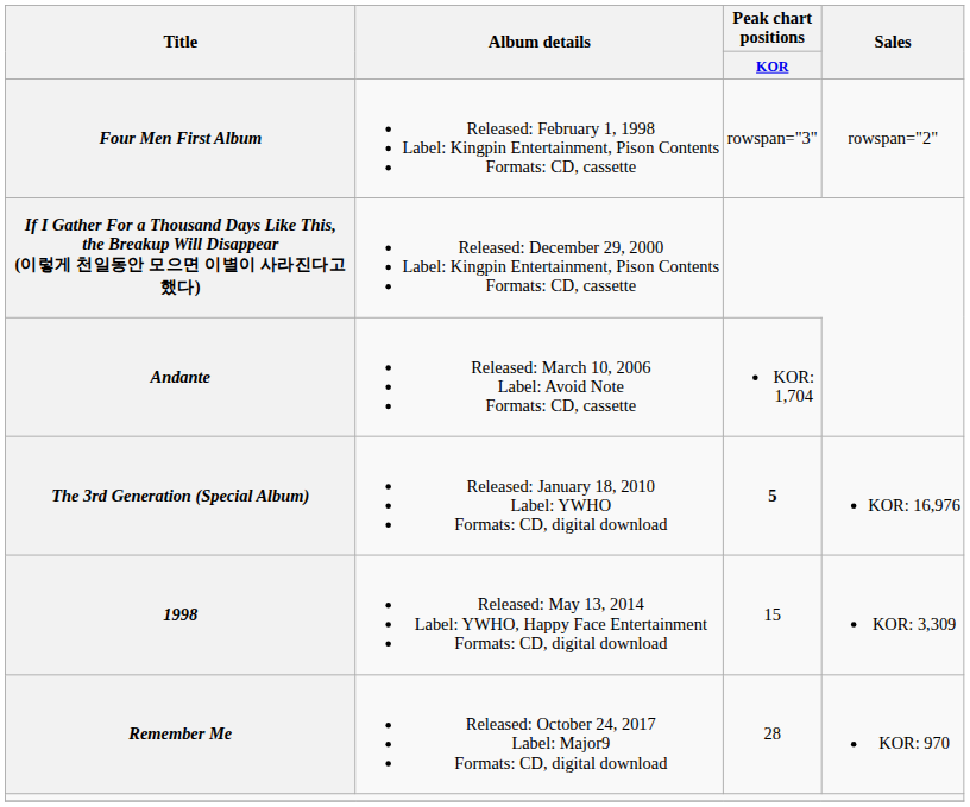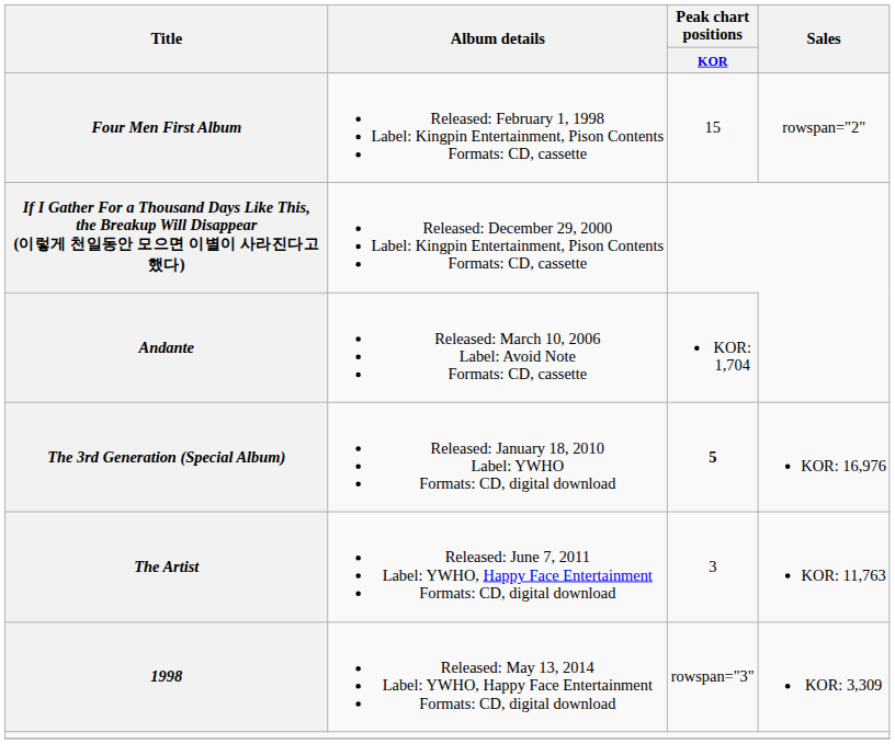Four Men First Album | Peak chart positions / KOR: rowspan="3" -> 15
+ row: The Artist | Released: June 7, 2011 Label: YWHO, Happy Face Entertainment Formats: CD, digital download | 3 | KOR: 11,763
1998 | Peak chart positions / KOR: 15 -> rowspan="3"
- row: Remember Me | Released: October 24, 2017 Label: Major9 Formats: CD, digital download | 28 | KOR: 970
